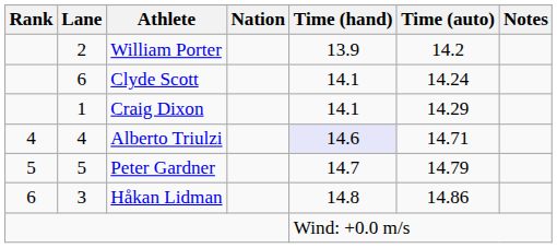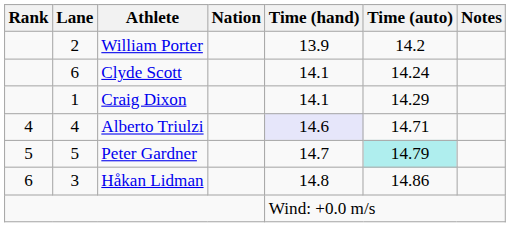Peter Gardner | Time (auto): no background -> paleturquoise background
